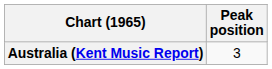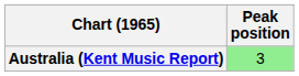Australia (Kent Music Report) | Peak position: no background -> lightgreen background
